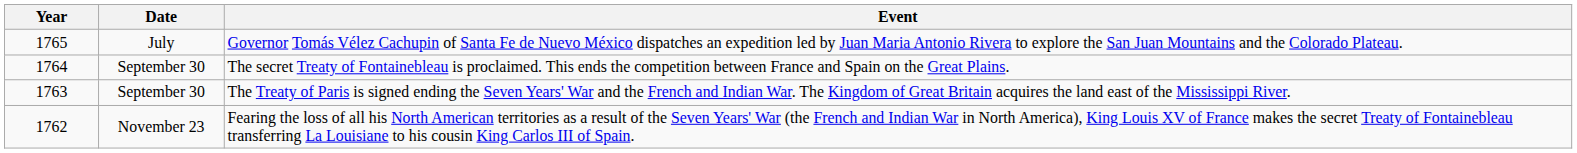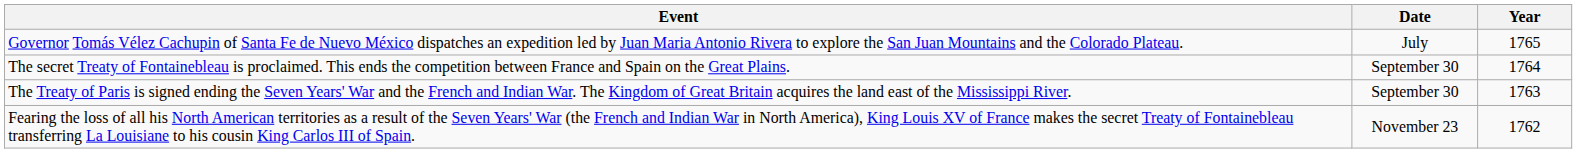columns swapped: Year <-> Event
